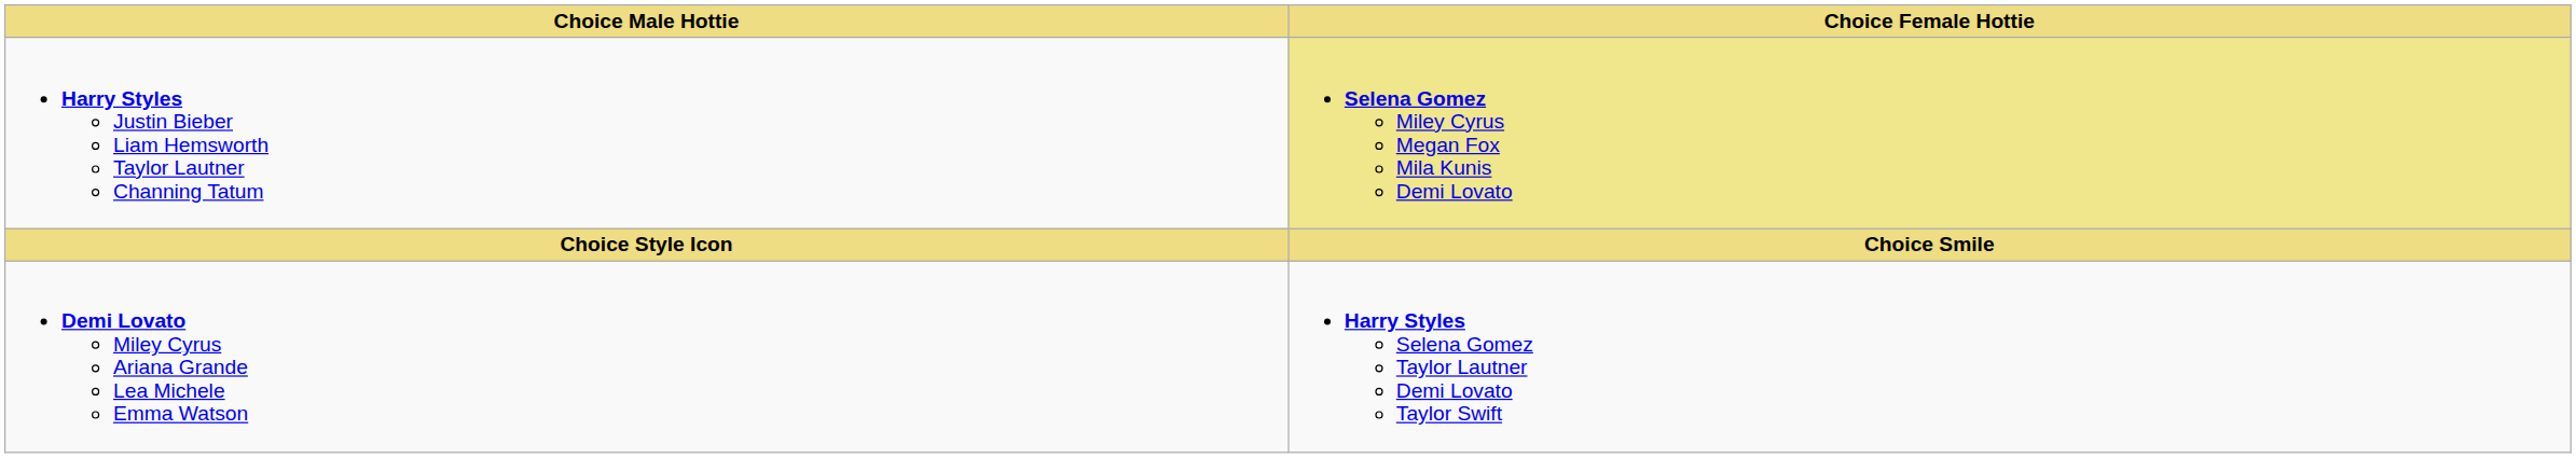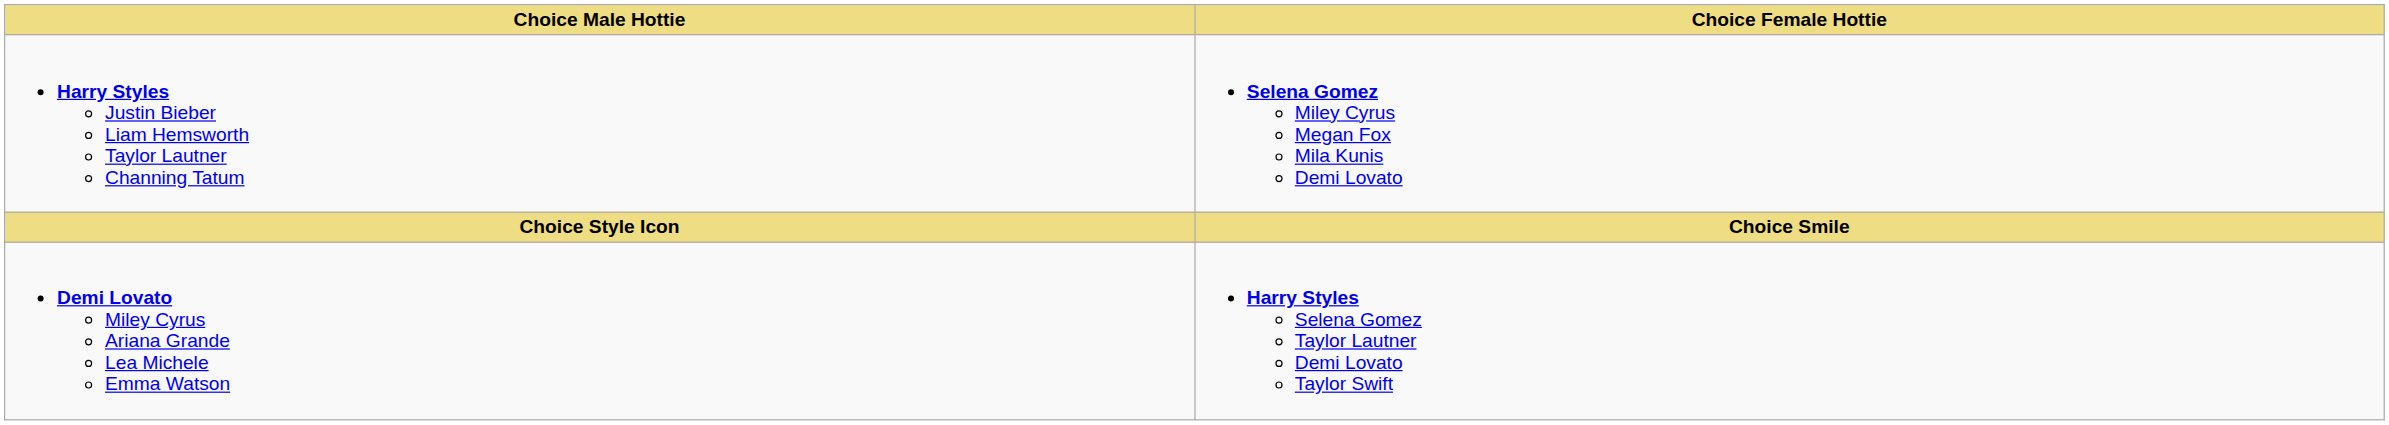row 2 | Choice Female Hottie: khaki background -> no background
